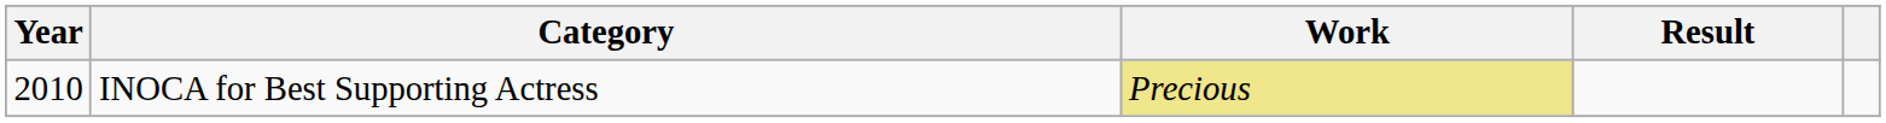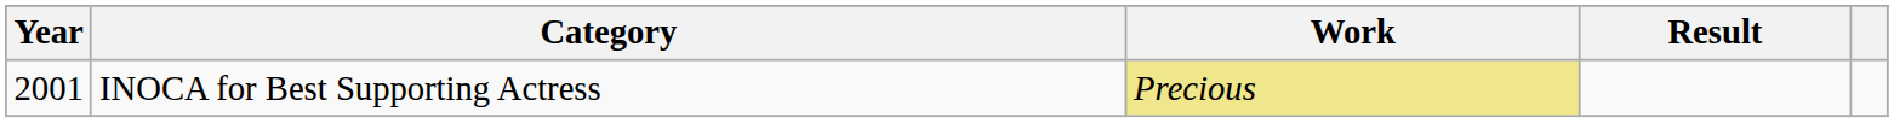INOCA for Best Supporting Actress | Year: 2010 -> 2001
